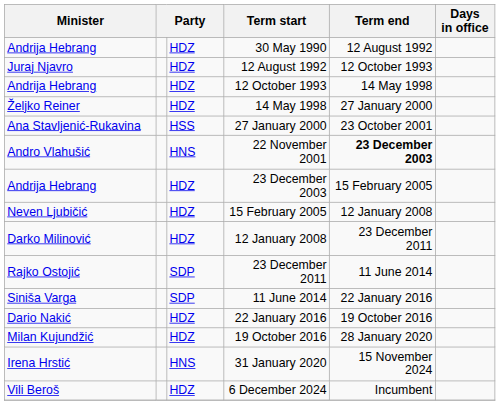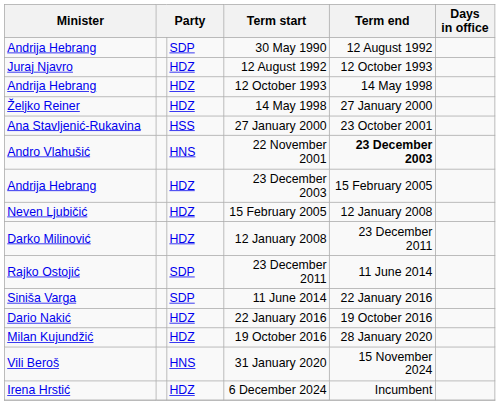30 May 1990 | column 3: HDZ -> SDP
31 January 2020 | Minister: Irena Hrstić -> Vili Beroš
6 December 2024 | Minister: Vili Beroš -> Irena Hrstić
